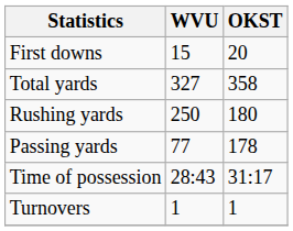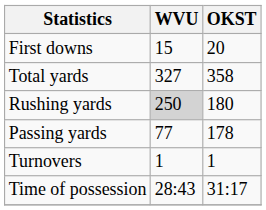Rushing yards | WVU: no background -> lightgrey background
rows swapped: Turnovers <-> Time of possession
